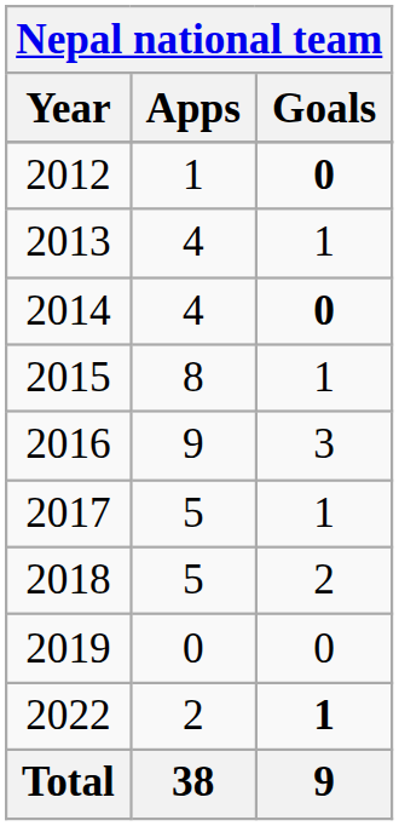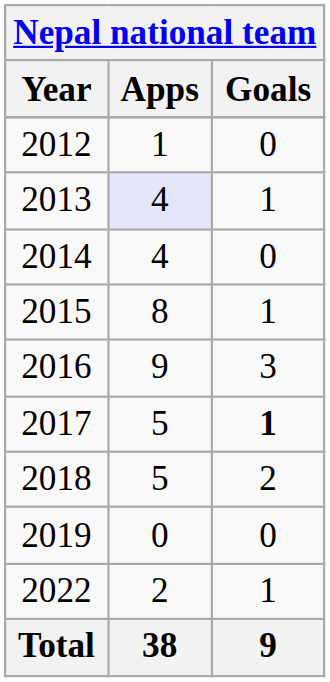2012 | Goals: bold -> normal
2013 | Apps: no background -> lavender background
2014 | Goals: bold -> normal
2017 | Goals: normal -> bold
2022 | Goals: bold -> normal
